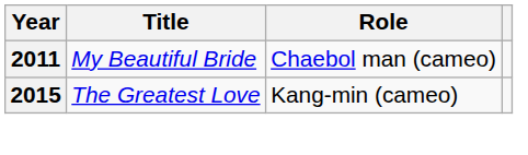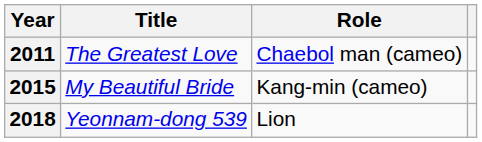2011 | Title: My Beautiful Bride -> The Greatest Love
2015 | Title: The Greatest Love -> My Beautiful Bride
+ row: 2018 | Yeonnam-dong 539 | Lion
